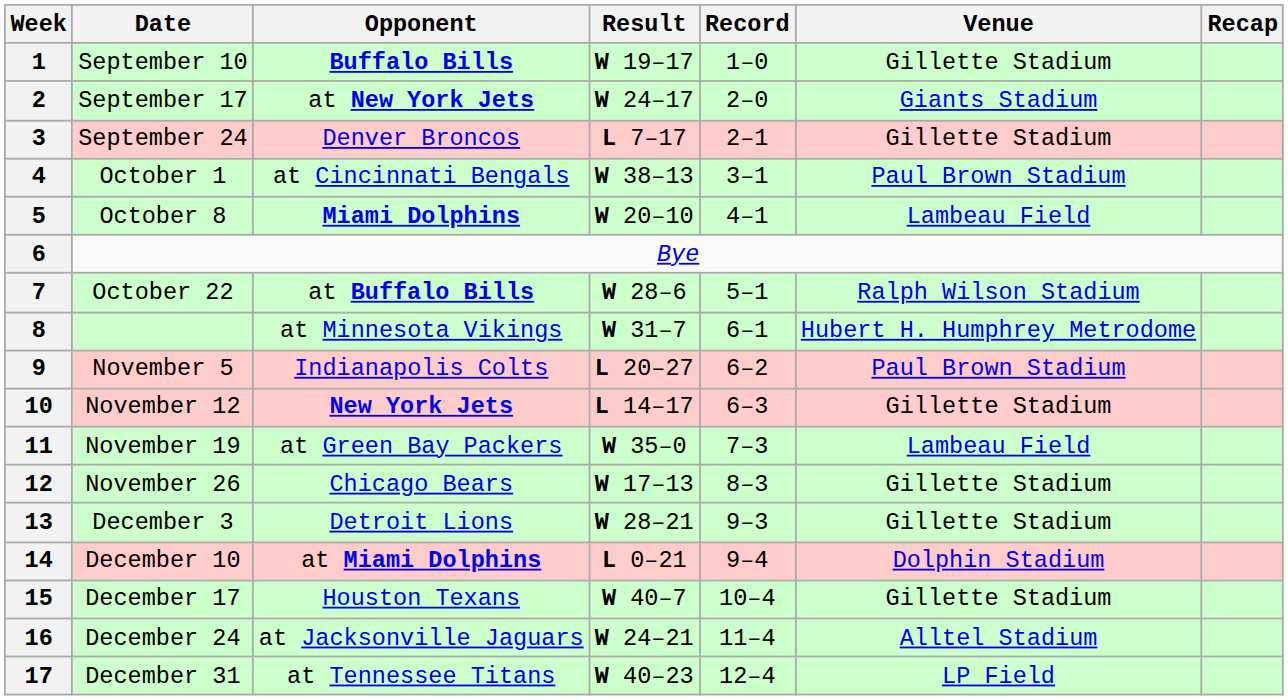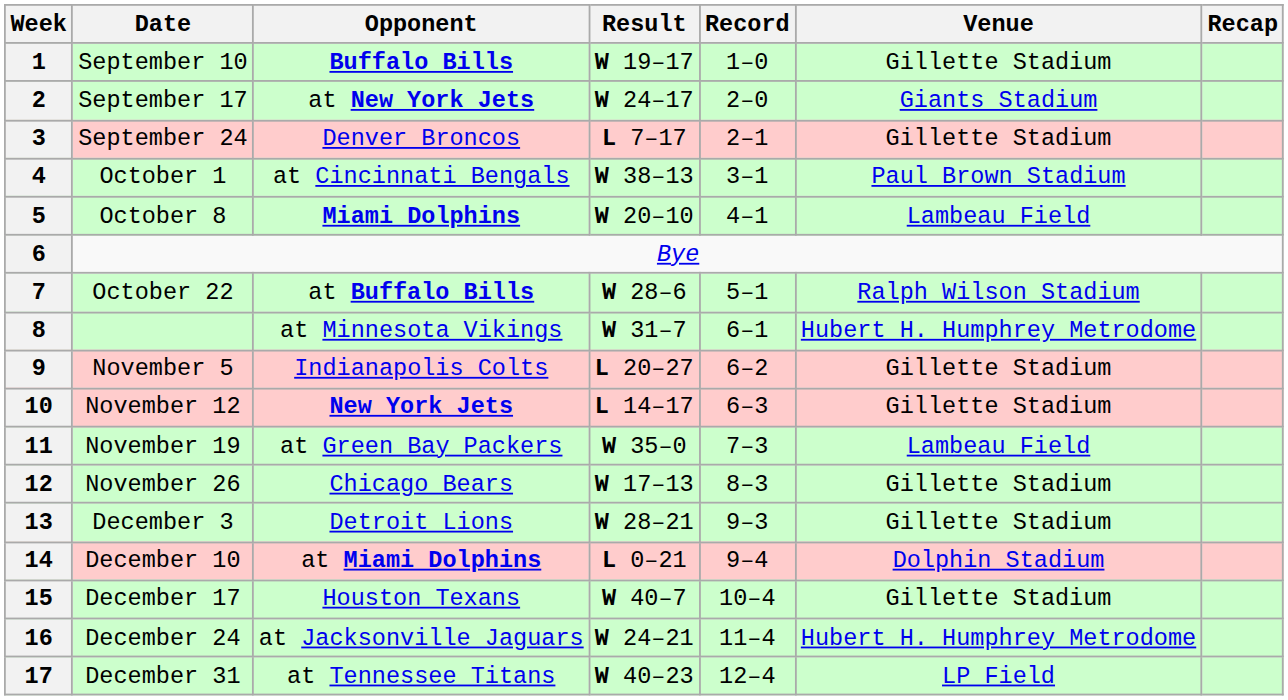9 | Venue: Paul Brown Stadium -> Gillette Stadium
16 | Venue: Alltel Stadium -> Hubert H. Humphrey Metrodome
